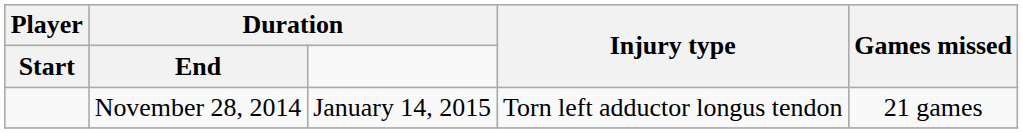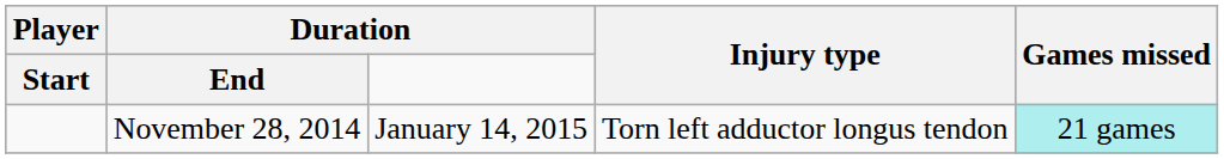November 28, 2014 | Games missed: no background -> paleturquoise background
